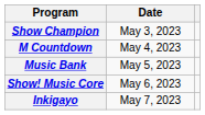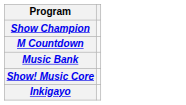- column: Date | May 3, 2023 | May 4, 2023 | May 5, 2023 | May 6, 2023 | May 7, 2023
